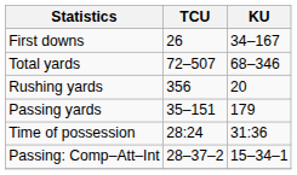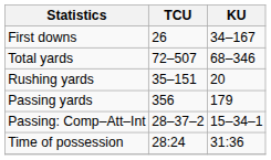Rushing yards | TCU: 356 -> 35–151
Passing yards | TCU: 35–151 -> 356
rows swapped: Passing: Comp–Att–Int <-> Time of possession
